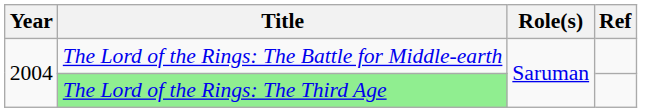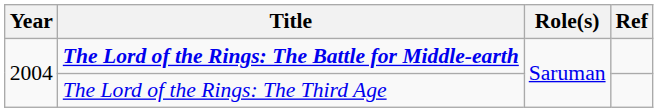The Lord of the Rings: The Battle for Middle-earth | Title: normal -> bold
The Lord of the Rings: The Third Age | Title: lightgreen background -> no background
